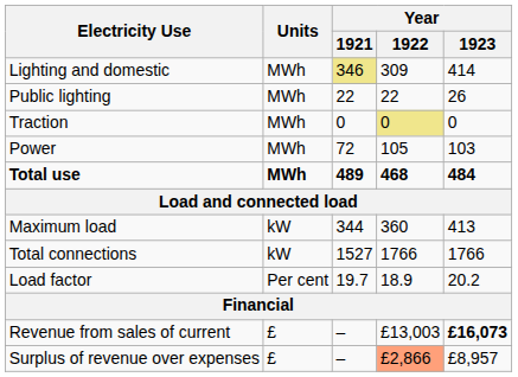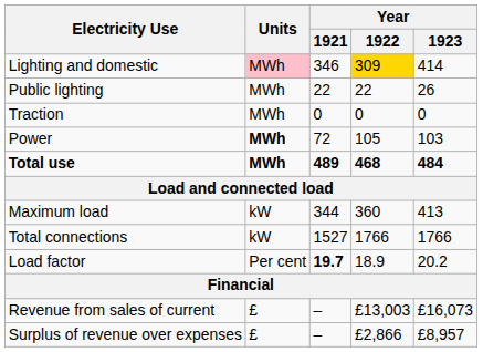Lighting and domestic | Units: no background -> pink background
Lighting and domestic | Year / 1921: khaki background -> no background
Lighting and domestic | Year / 1922: no background -> gold background
Traction | Year / 1922: khaki background -> no background
Power | Units: normal -> bold
Load factor | Year / 1921: normal -> bold
Revenue from sales of current | Year / 1923: bold -> normal
Surplus of revenue over expenses | Year / 1922: lightsalmon background -> no background
